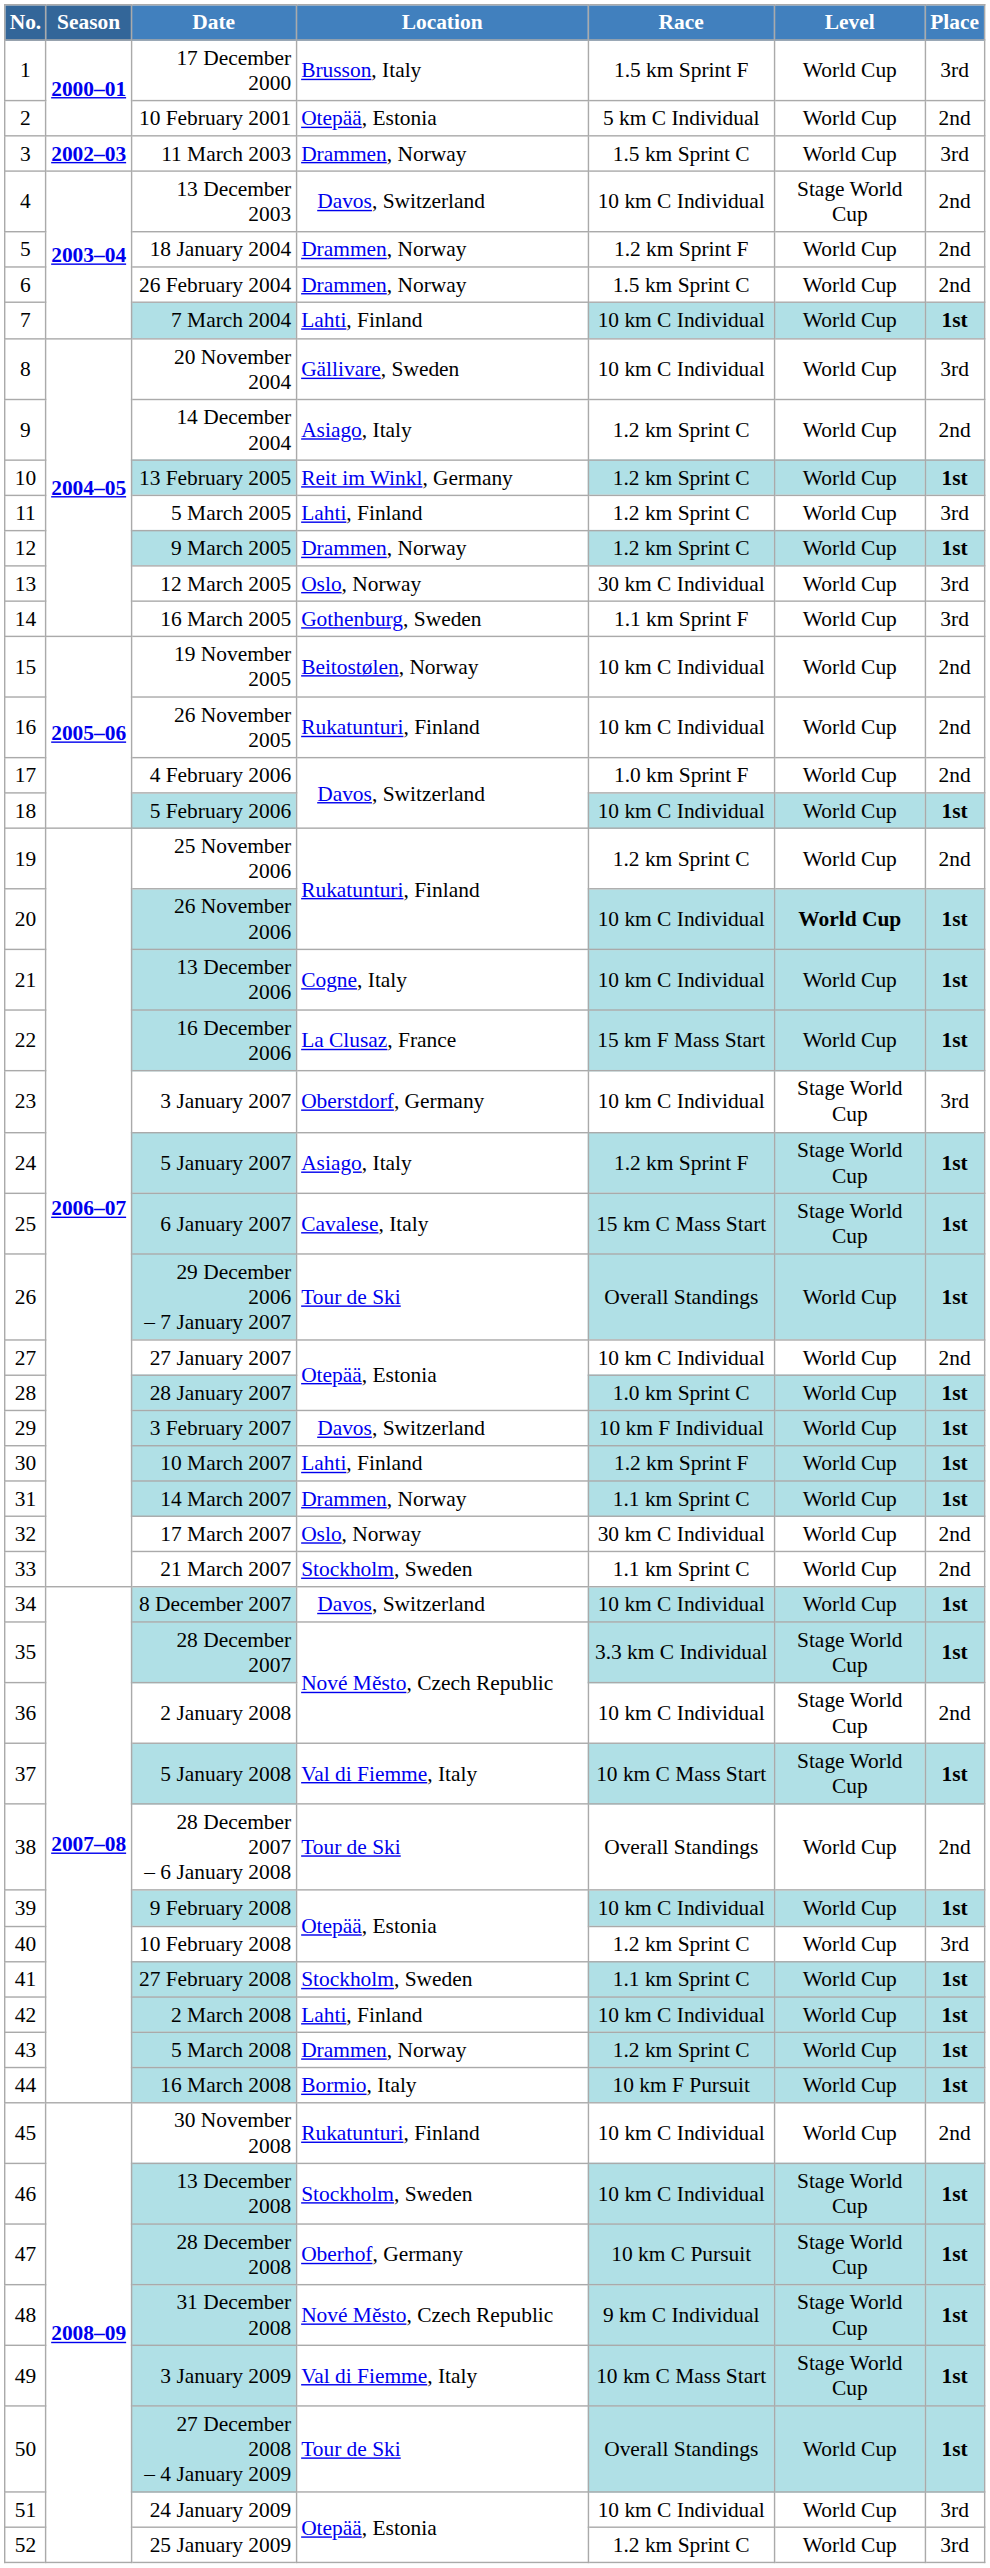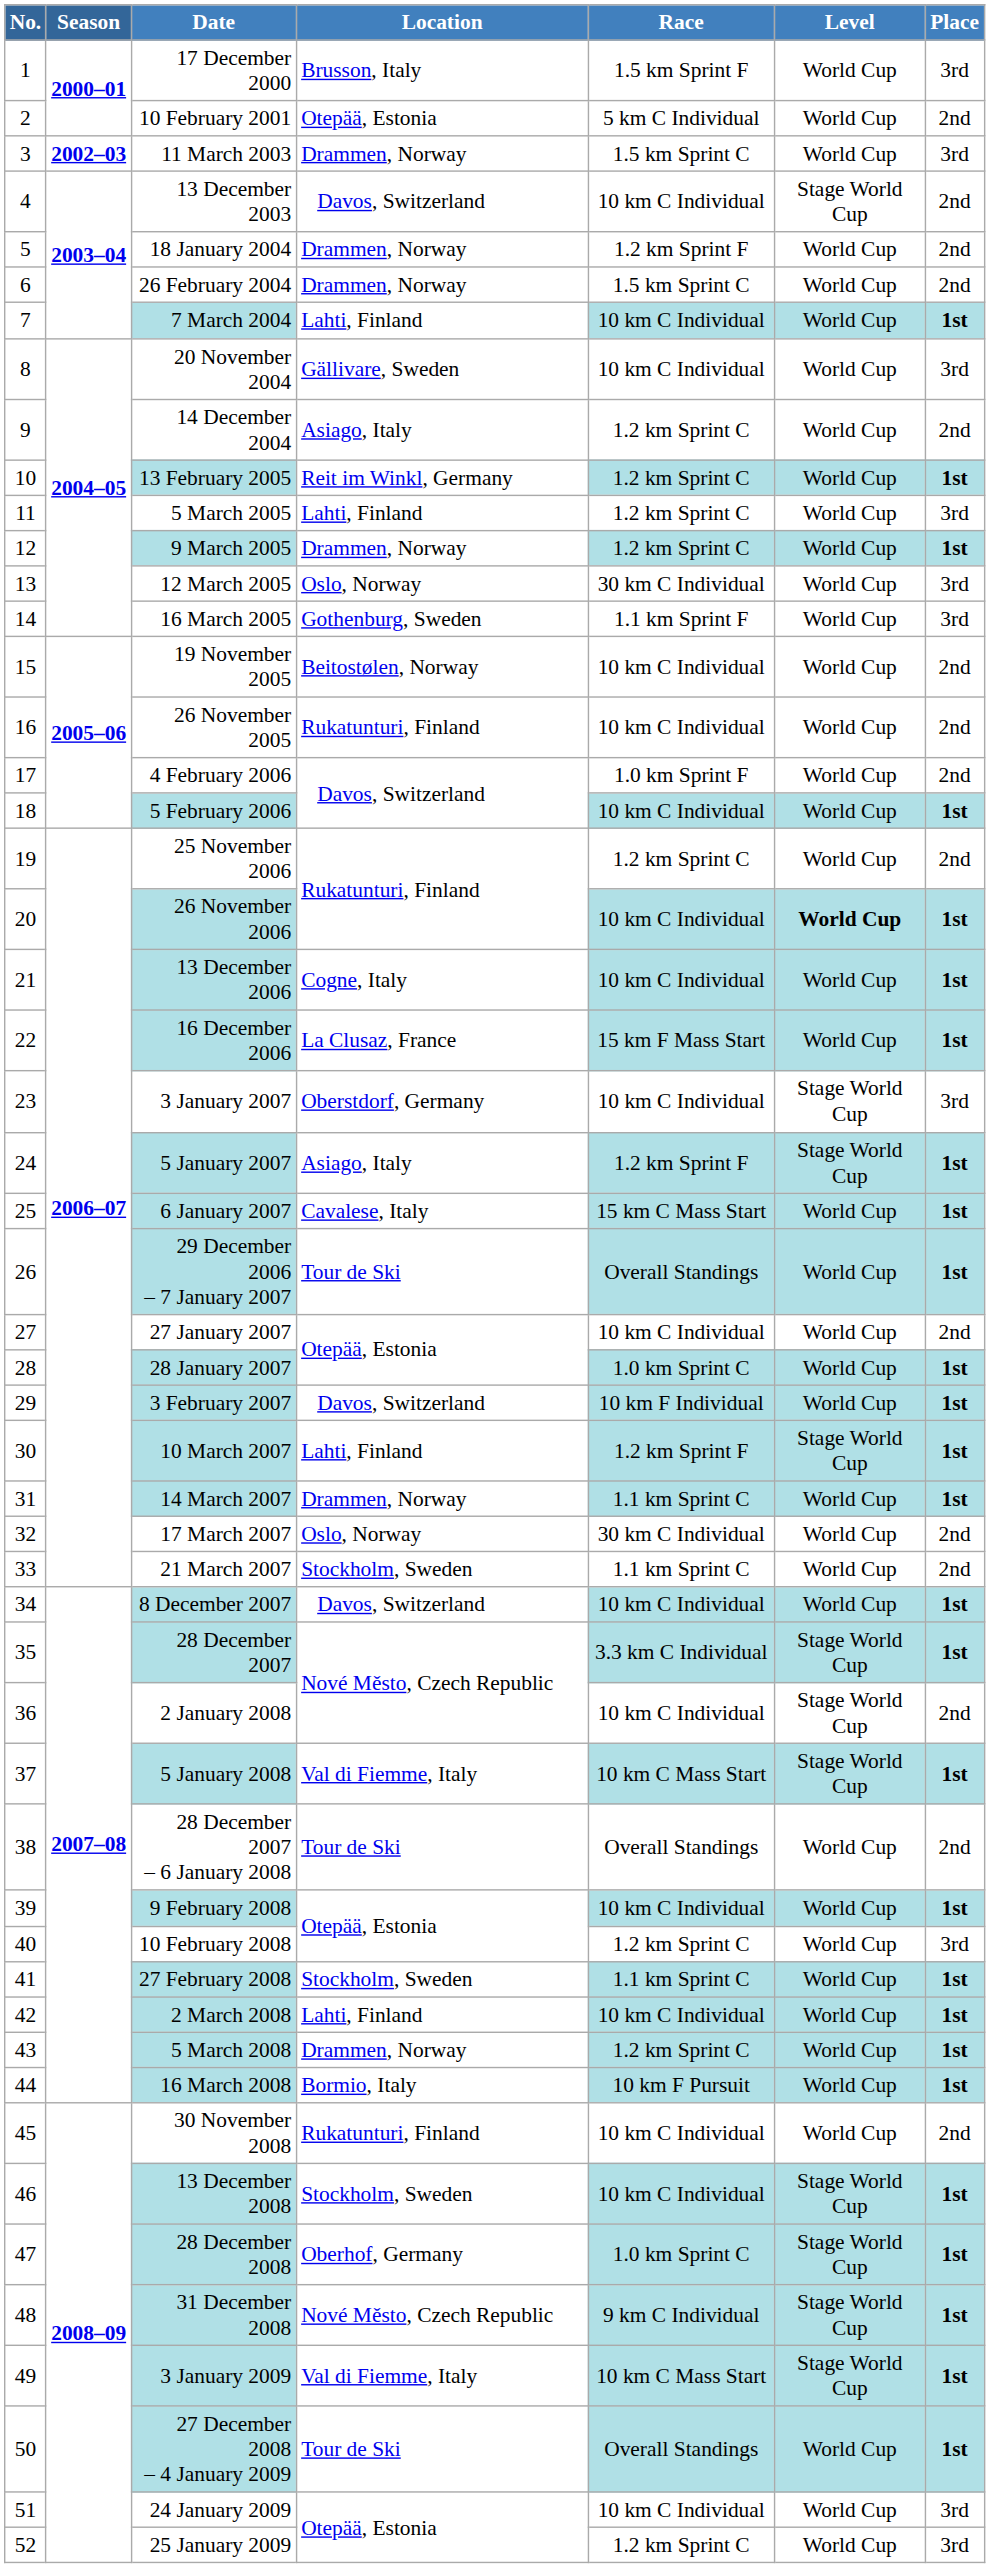6 January 2007 | Level: Stage World Cup -> World Cup
10 March 2007 | Level: World Cup -> Stage World Cup
28 December 2008 | Race: 10 km C Pursuit -> 1.0 km Sprint C
